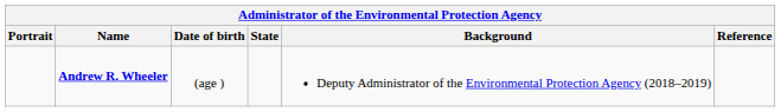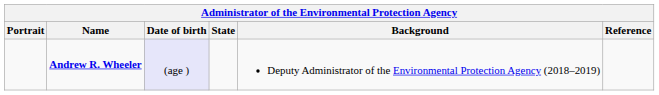Andrew R. Wheeler | Date of birth: no background -> lavender background
